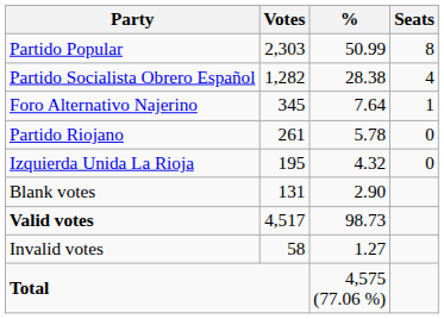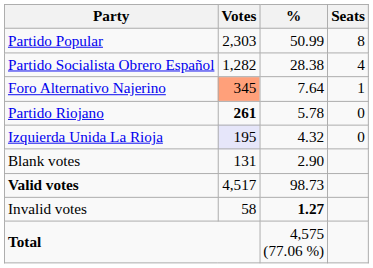Foro Alternativo Najerino | Votes: no background -> lightsalmon background
Partido Riojano | Votes: normal -> bold
Izquierda Unida La Rioja | Votes: no background -> lavender background
Invalid votes | %: normal -> bold
